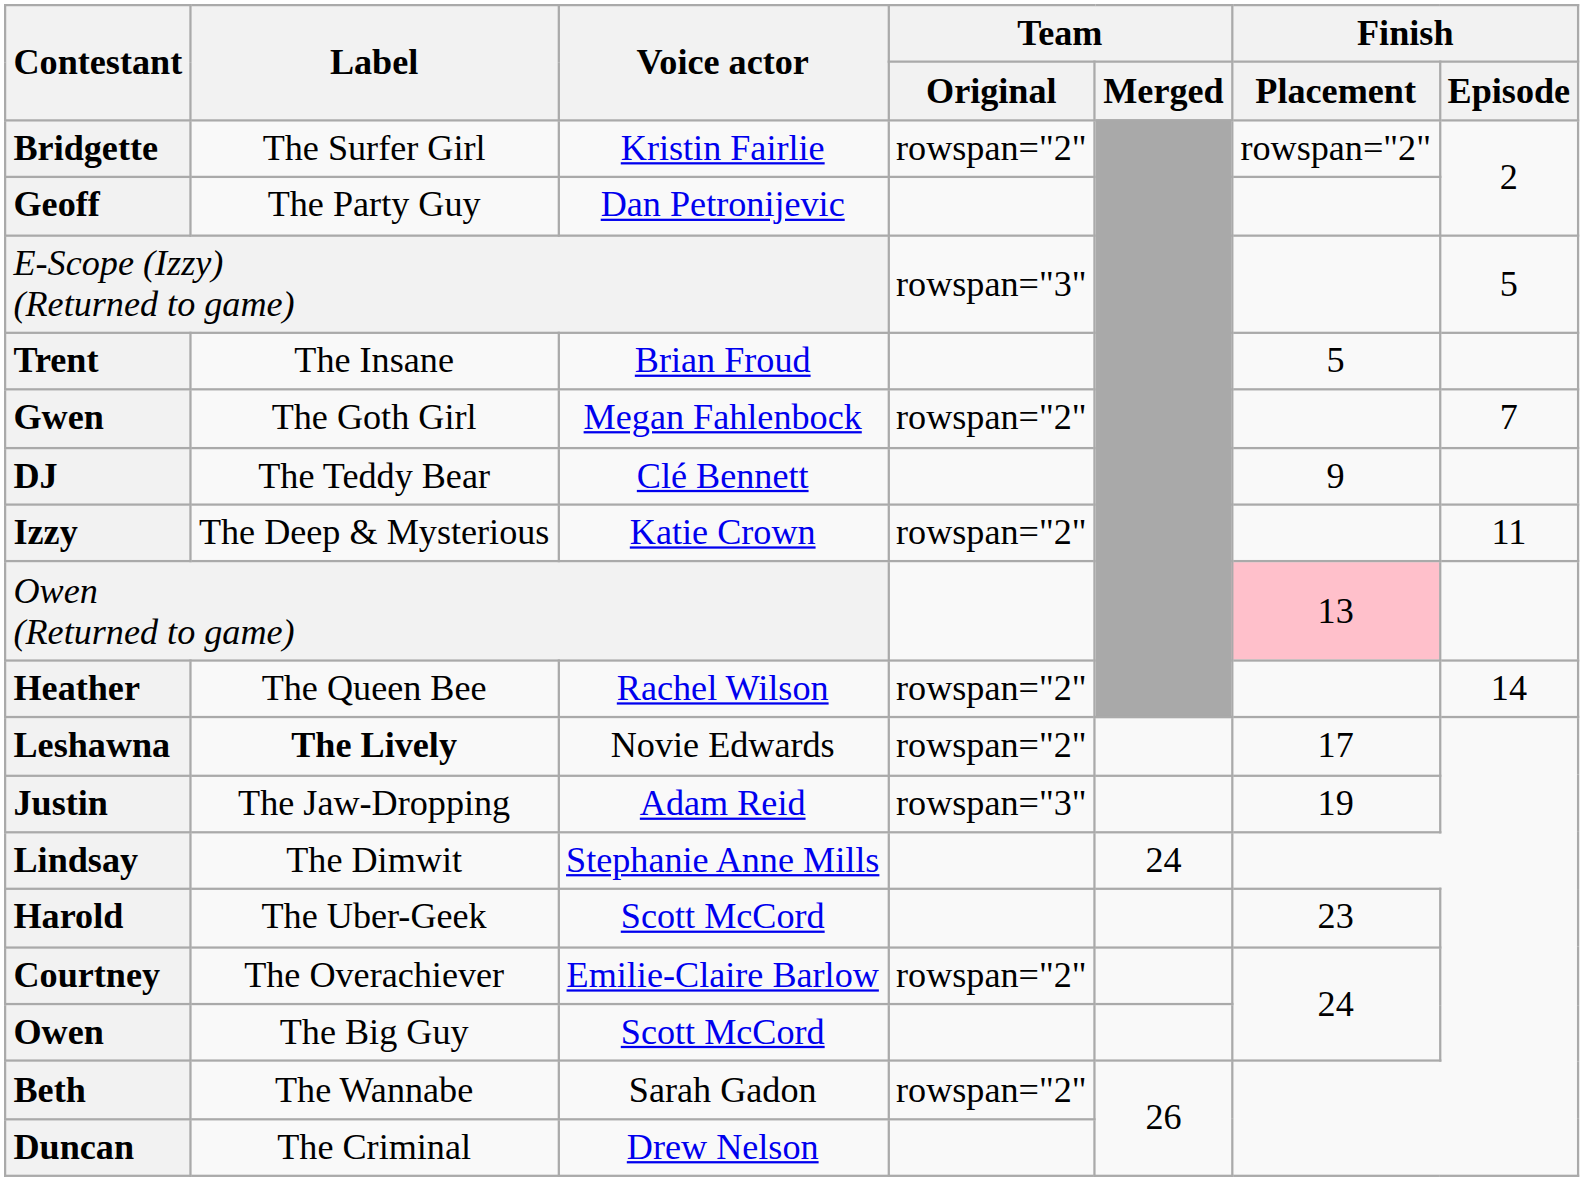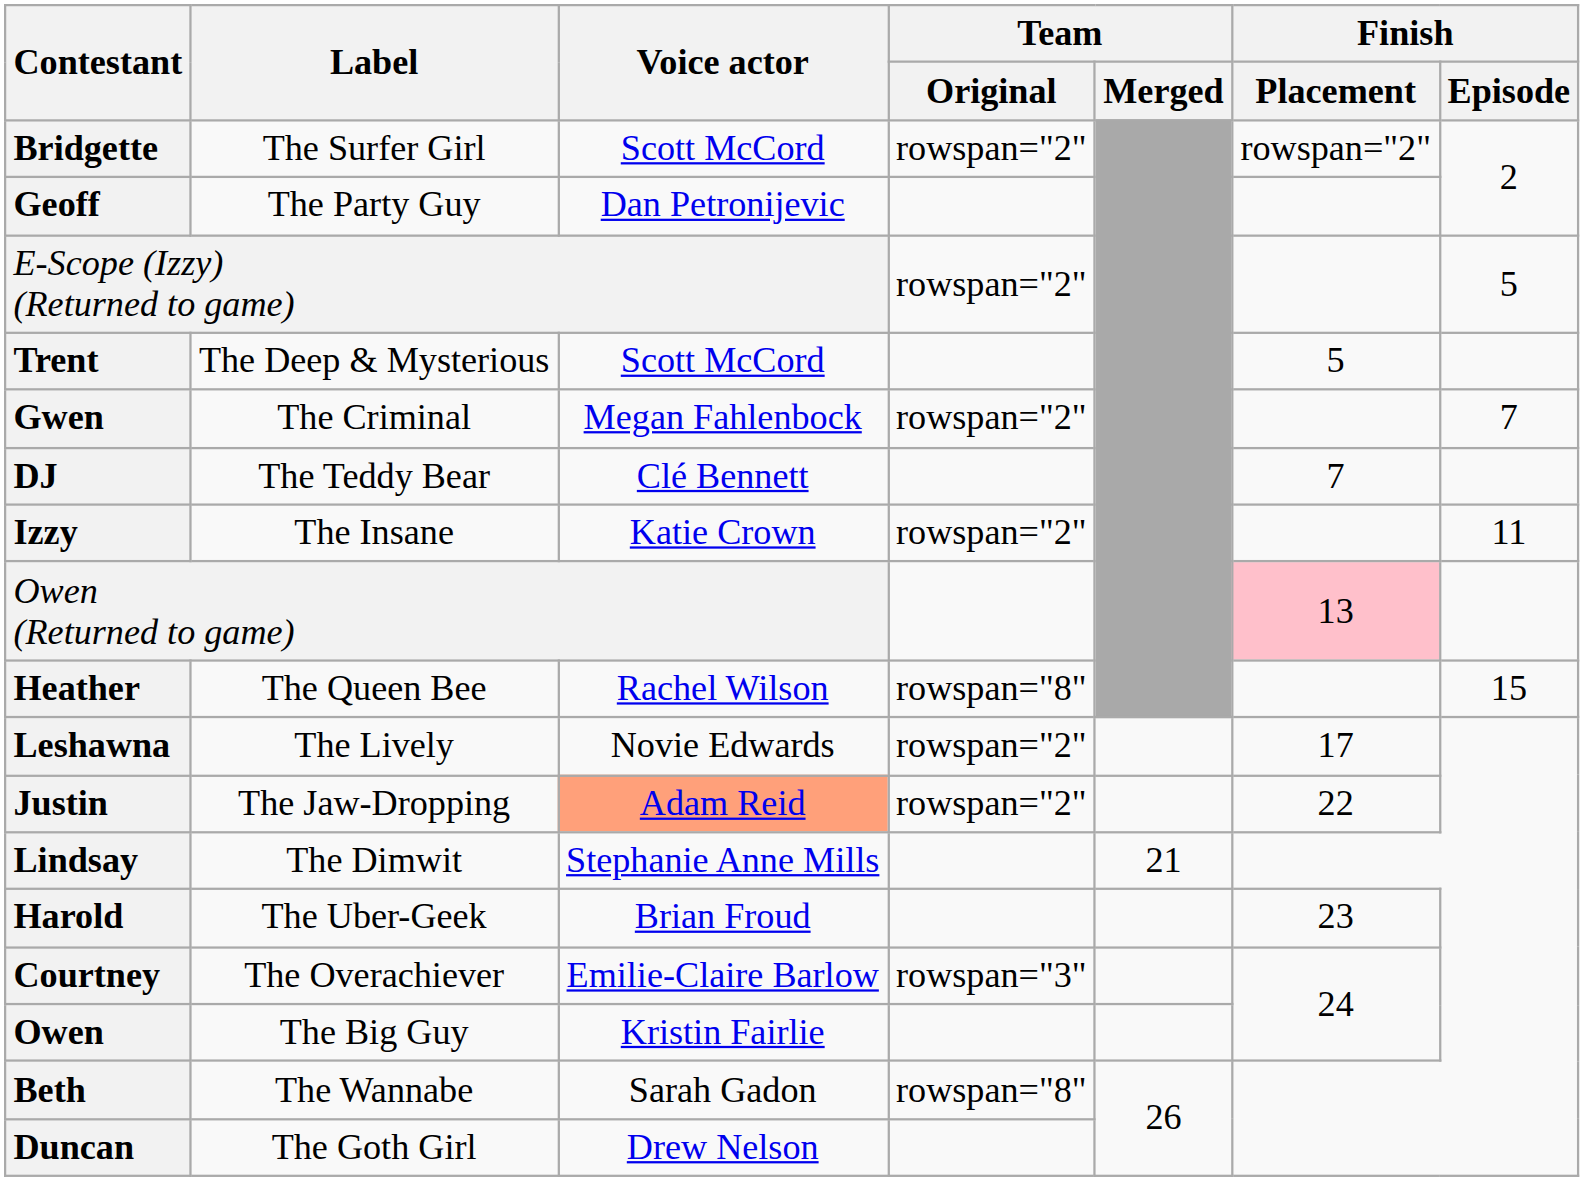Bridgette | Voice actor: Kristin Fairlie -> Scott McCord
E-Scope (Izzy) (Returned to game) | Team / Original: rowspan="3" -> rowspan="2"
Trent | Label: The Insane -> The Deep & Mysterious
Trent | Voice actor: Brian Froud -> Scott McCord
Gwen | Label: The Goth Girl -> The Criminal
DJ | Finish / Placement: 9 -> 7
Izzy | Label: The Deep & Mysterious -> The Insane
Heather | Team / Original: rowspan="2" -> rowspan="8"
Heather | Finish / Episode: 14 -> 15
Leshawna | Label: bold -> normal
Justin | Voice actor: no background -> lightsalmon background
Justin | Team / Original: rowspan="3" -> rowspan="2"
Justin | Finish / Placement: 19 -> 22
Lindsay | Team / Merged: 24 -> 21
Harold | Voice actor: Scott McCord -> Brian Froud
Courtney | Team / Original: rowspan="2" -> rowspan="3"
Owen | Voice actor: Scott McCord -> Kristin Fairlie
Beth | Team / Original: rowspan="2" -> rowspan="8"
Duncan | Label: The Criminal -> The Goth Girl
